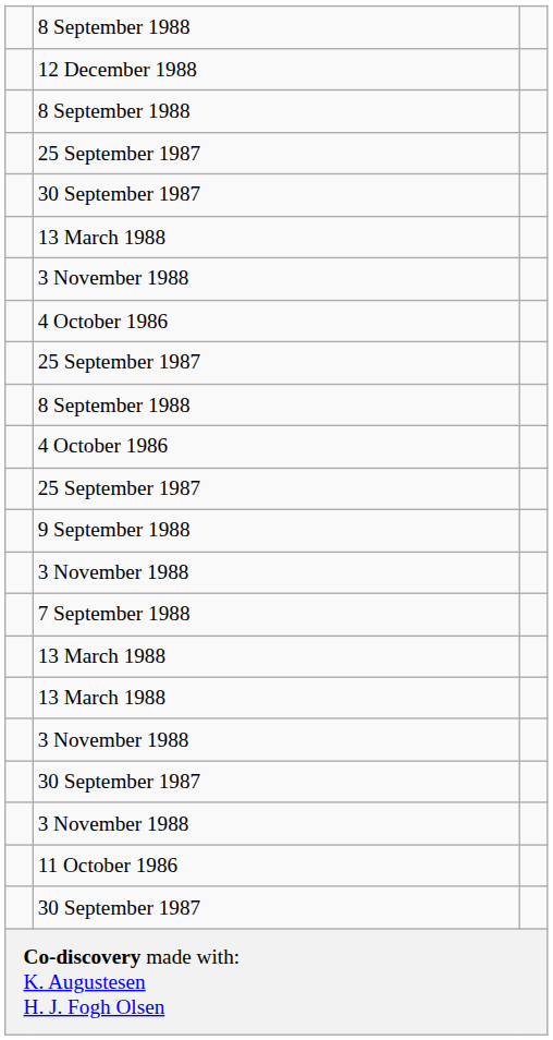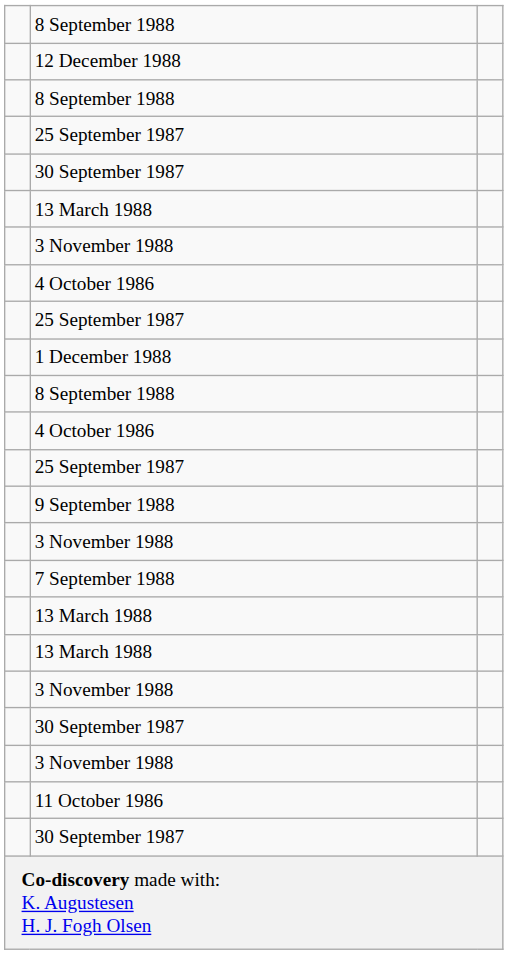+ row: 1 December 1988
